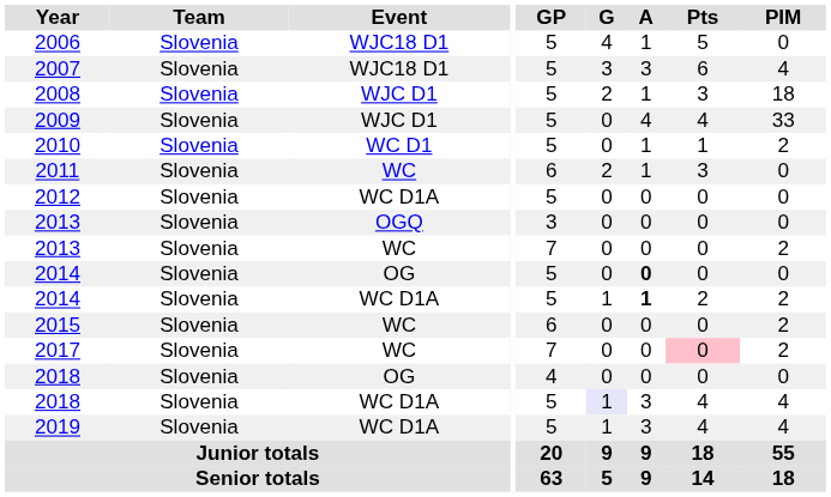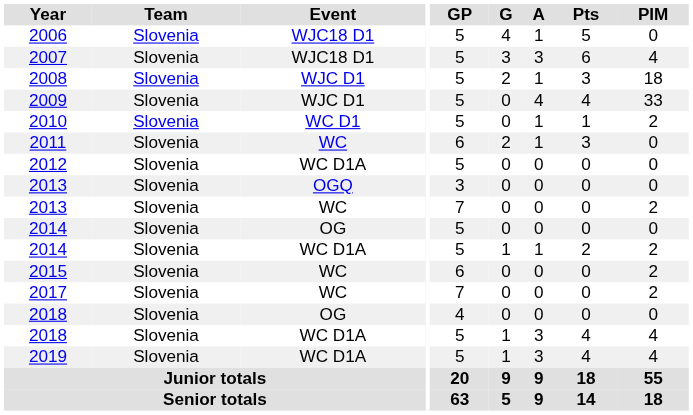2014 / OG | A: bold -> normal
2014 / WC D1A | A: bold -> normal
2017 | Pts: pink background -> no background
2018 / WC D1A | G: lavender background -> no background
